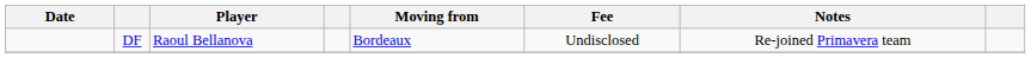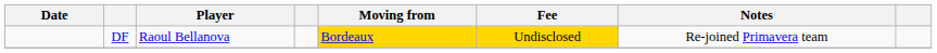DF | Moving from: no background -> gold background
DF | Fee: no background -> gold background
